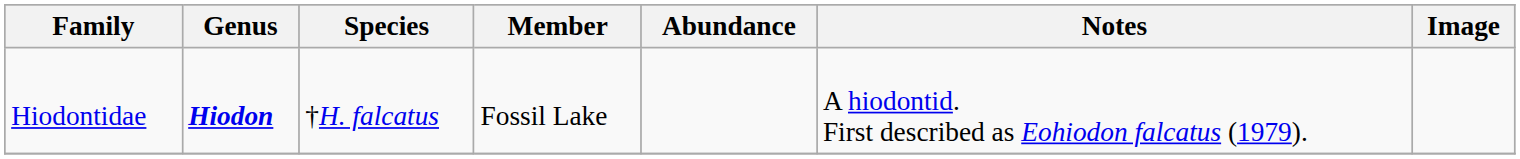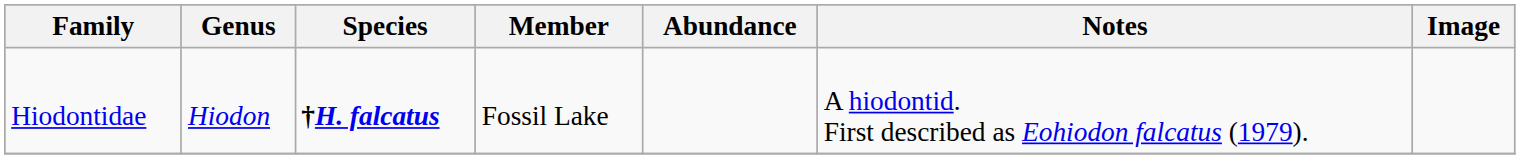Hiodontidae | Genus: bold -> normal
Hiodontidae | Species: normal -> bold
